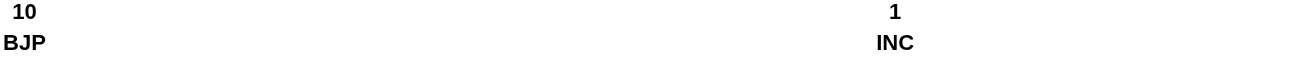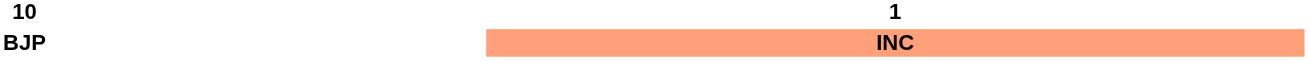BJP | 1: no background -> lightsalmon background
